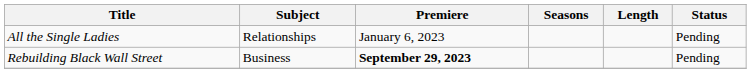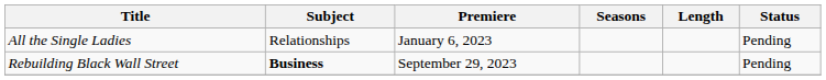Rebuilding Black Wall Street | Subject: normal -> bold
Rebuilding Black Wall Street | Premiere: bold -> normal
